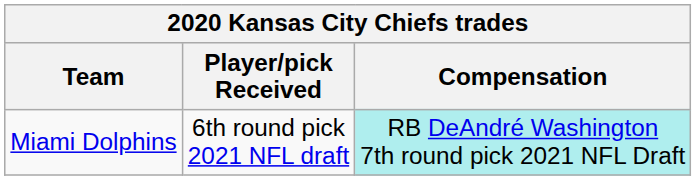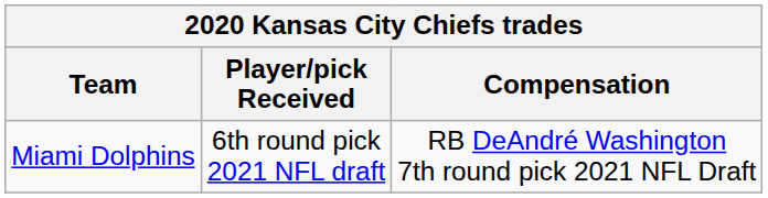Miami Dolphins | Compensation: paleturquoise background -> no background
